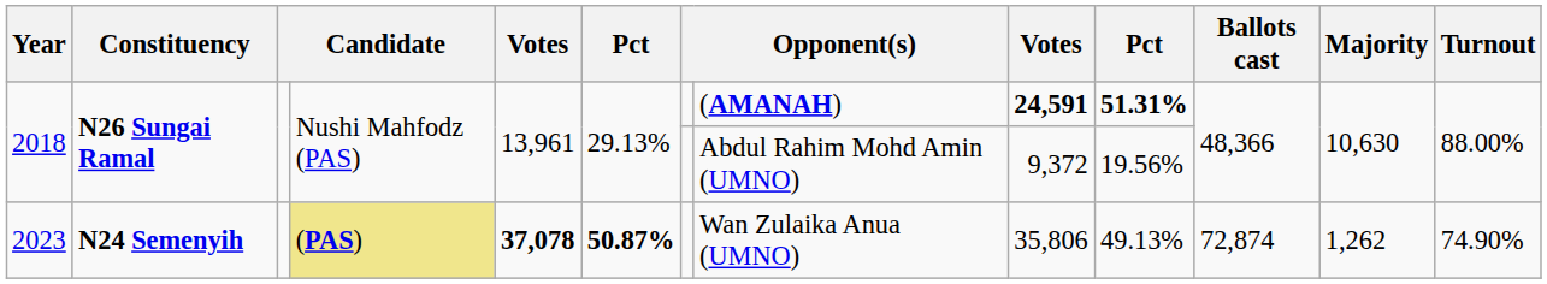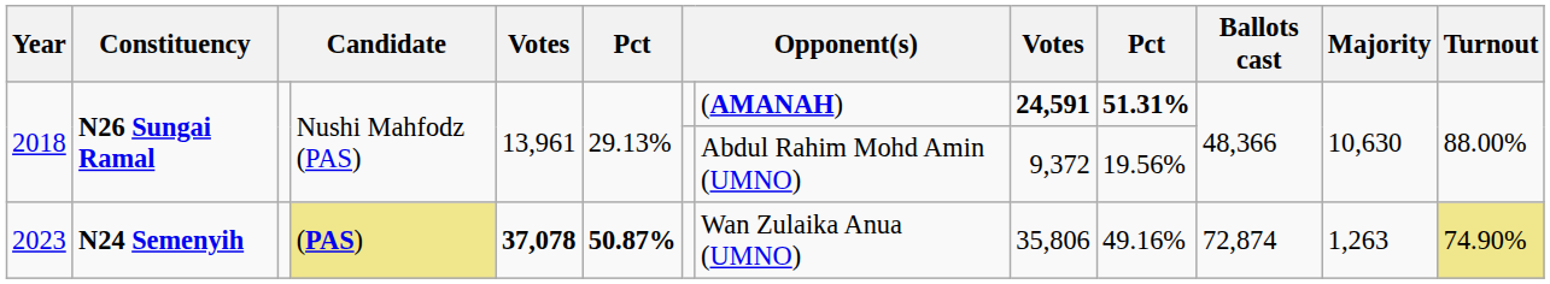2023 | column 10: 49.13% -> 49.16%
2023 | Majority: 1,262 -> 1,263
2023 | Turnout: no background -> khaki background
